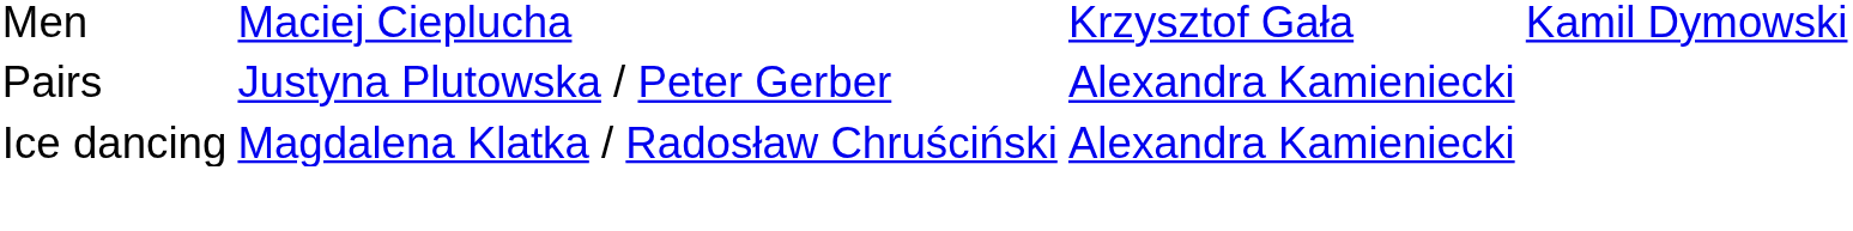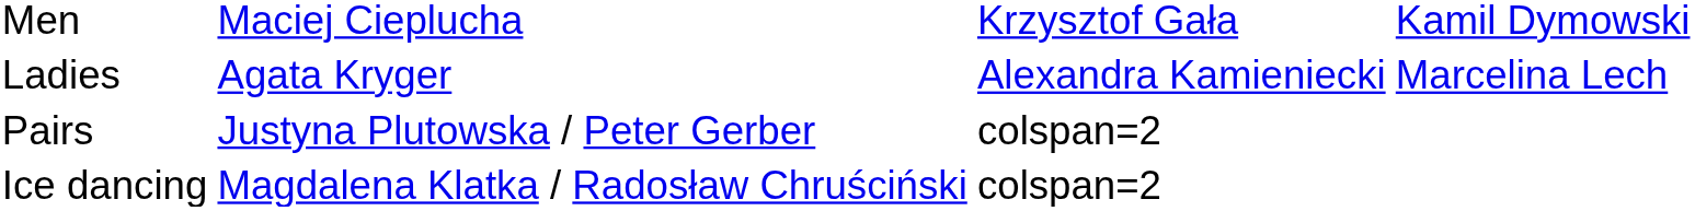+ row: Ladies | Agata Kryger | Alexandra Kamieniecki | Marcelina Lech
Pairs | column 3: Alexandra Kamieniecki -> colspan=2
Ice dancing | column 3: Alexandra Kamieniecki -> colspan=2
